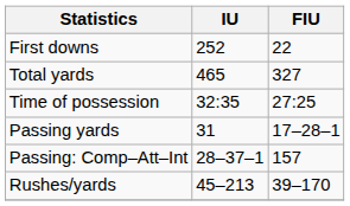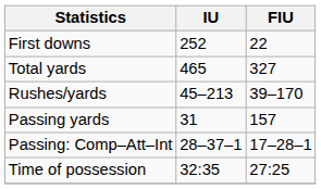rows swapped: Rushes/yards <-> Time of possession
Passing yards | FIU: 17–28–1 -> 157
Passing: Comp–Att–Int | FIU: 157 -> 17–28–1
